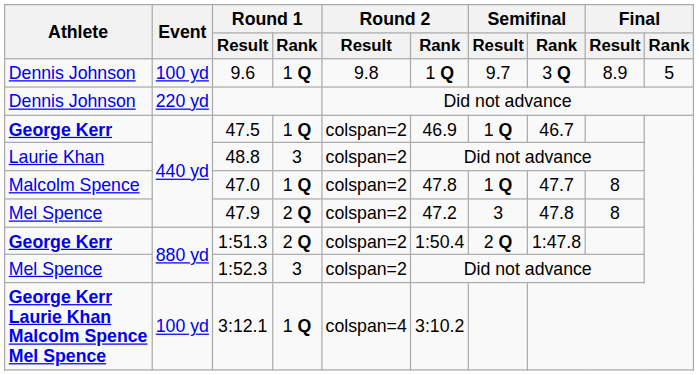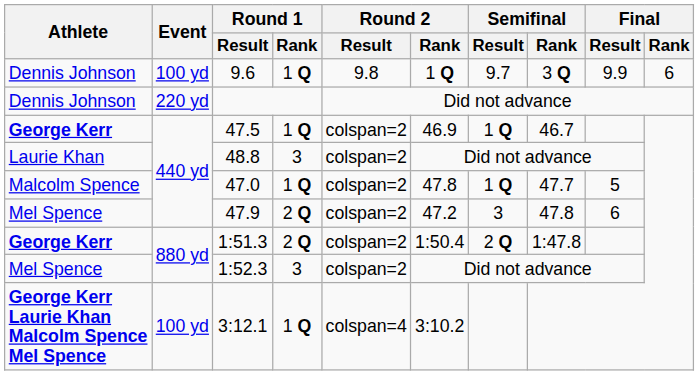9.6 | Final / Result: 8.9 -> 9.9
9.6 | Final / Rank: 5 -> 6
47.0 | Final / Result: 8 -> 5
47.9 | Final / Result: 8 -> 6
